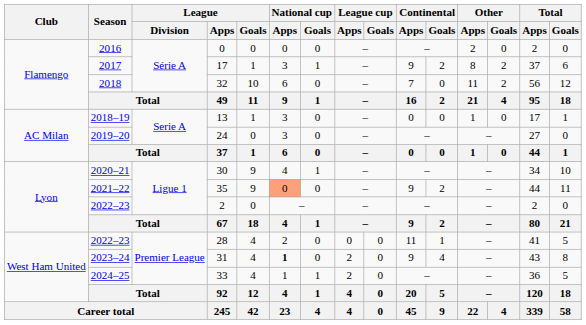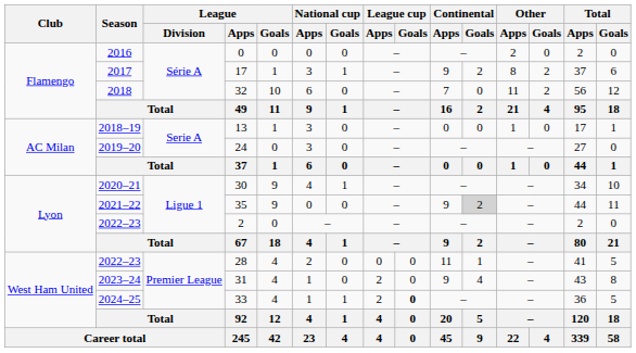35 | National cup / Apps: lightsalmon background -> no background
35 | Continental / Goals: no background -> lightgrey background
31 | National cup / Apps: bold -> normal
33 | League cup / Goals: normal -> bold
